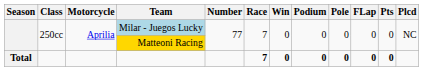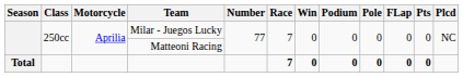Milar - Juegos Lucky | Team: lightblue background -> no background
Matteoni Racing | Team: gold background -> no background
